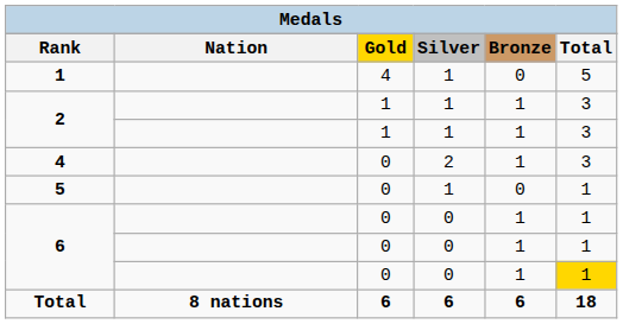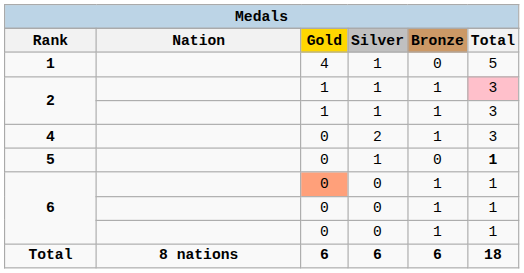row 4 | column 6: no background -> pink background
row 7 | column 6: normal -> bold
row 8 | column 3: no background -> lightsalmon background
row 10 | column 6: gold background -> no background
